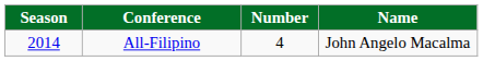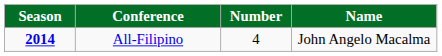row 2 | Season: normal -> bold
